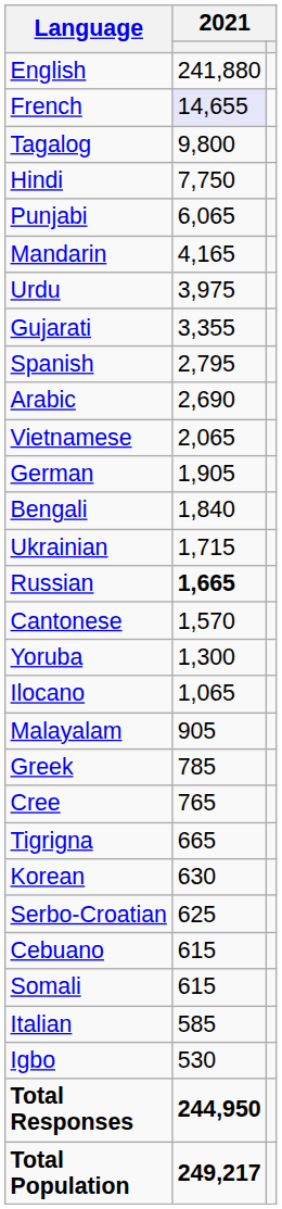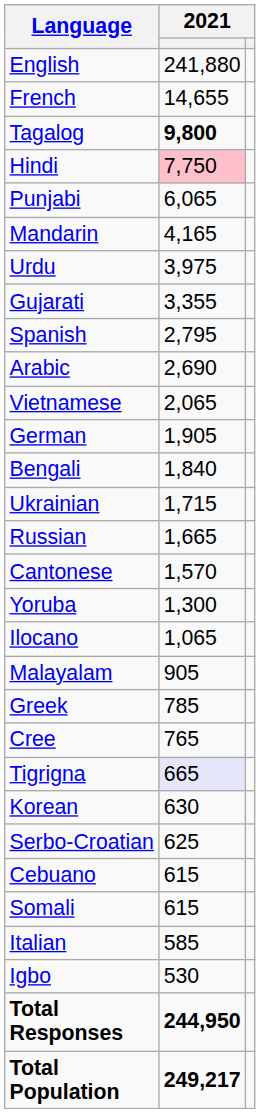French | column 2: lavender background -> no background
Tagalog | column 2: normal -> bold
Hindi | column 2: no background -> pink background
Russian | column 2: bold -> normal
Tigrigna | column 2: no background -> lavender background
